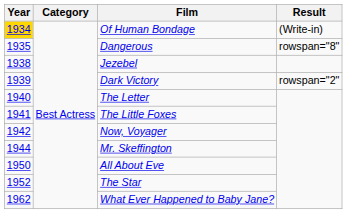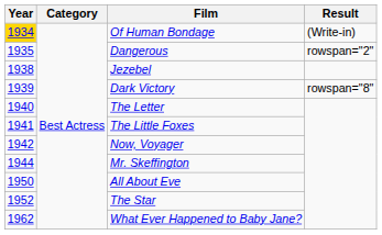Dangerous | Result: rowspan="8" -> rowspan="2"
Dark Victory | Result: rowspan="2" -> rowspan="8"
